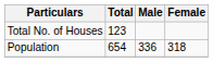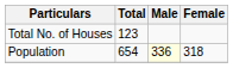Population | Male: no background -> lightyellow background
